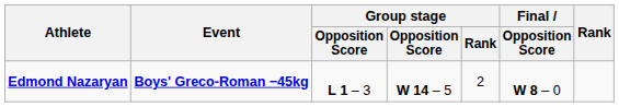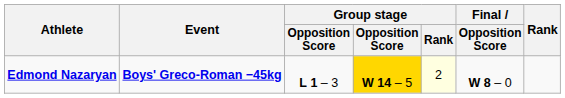Edmond Nazaryan | column 4: no background -> gold background
Edmond Nazaryan | Group stage / Rank: no background -> lightyellow background
